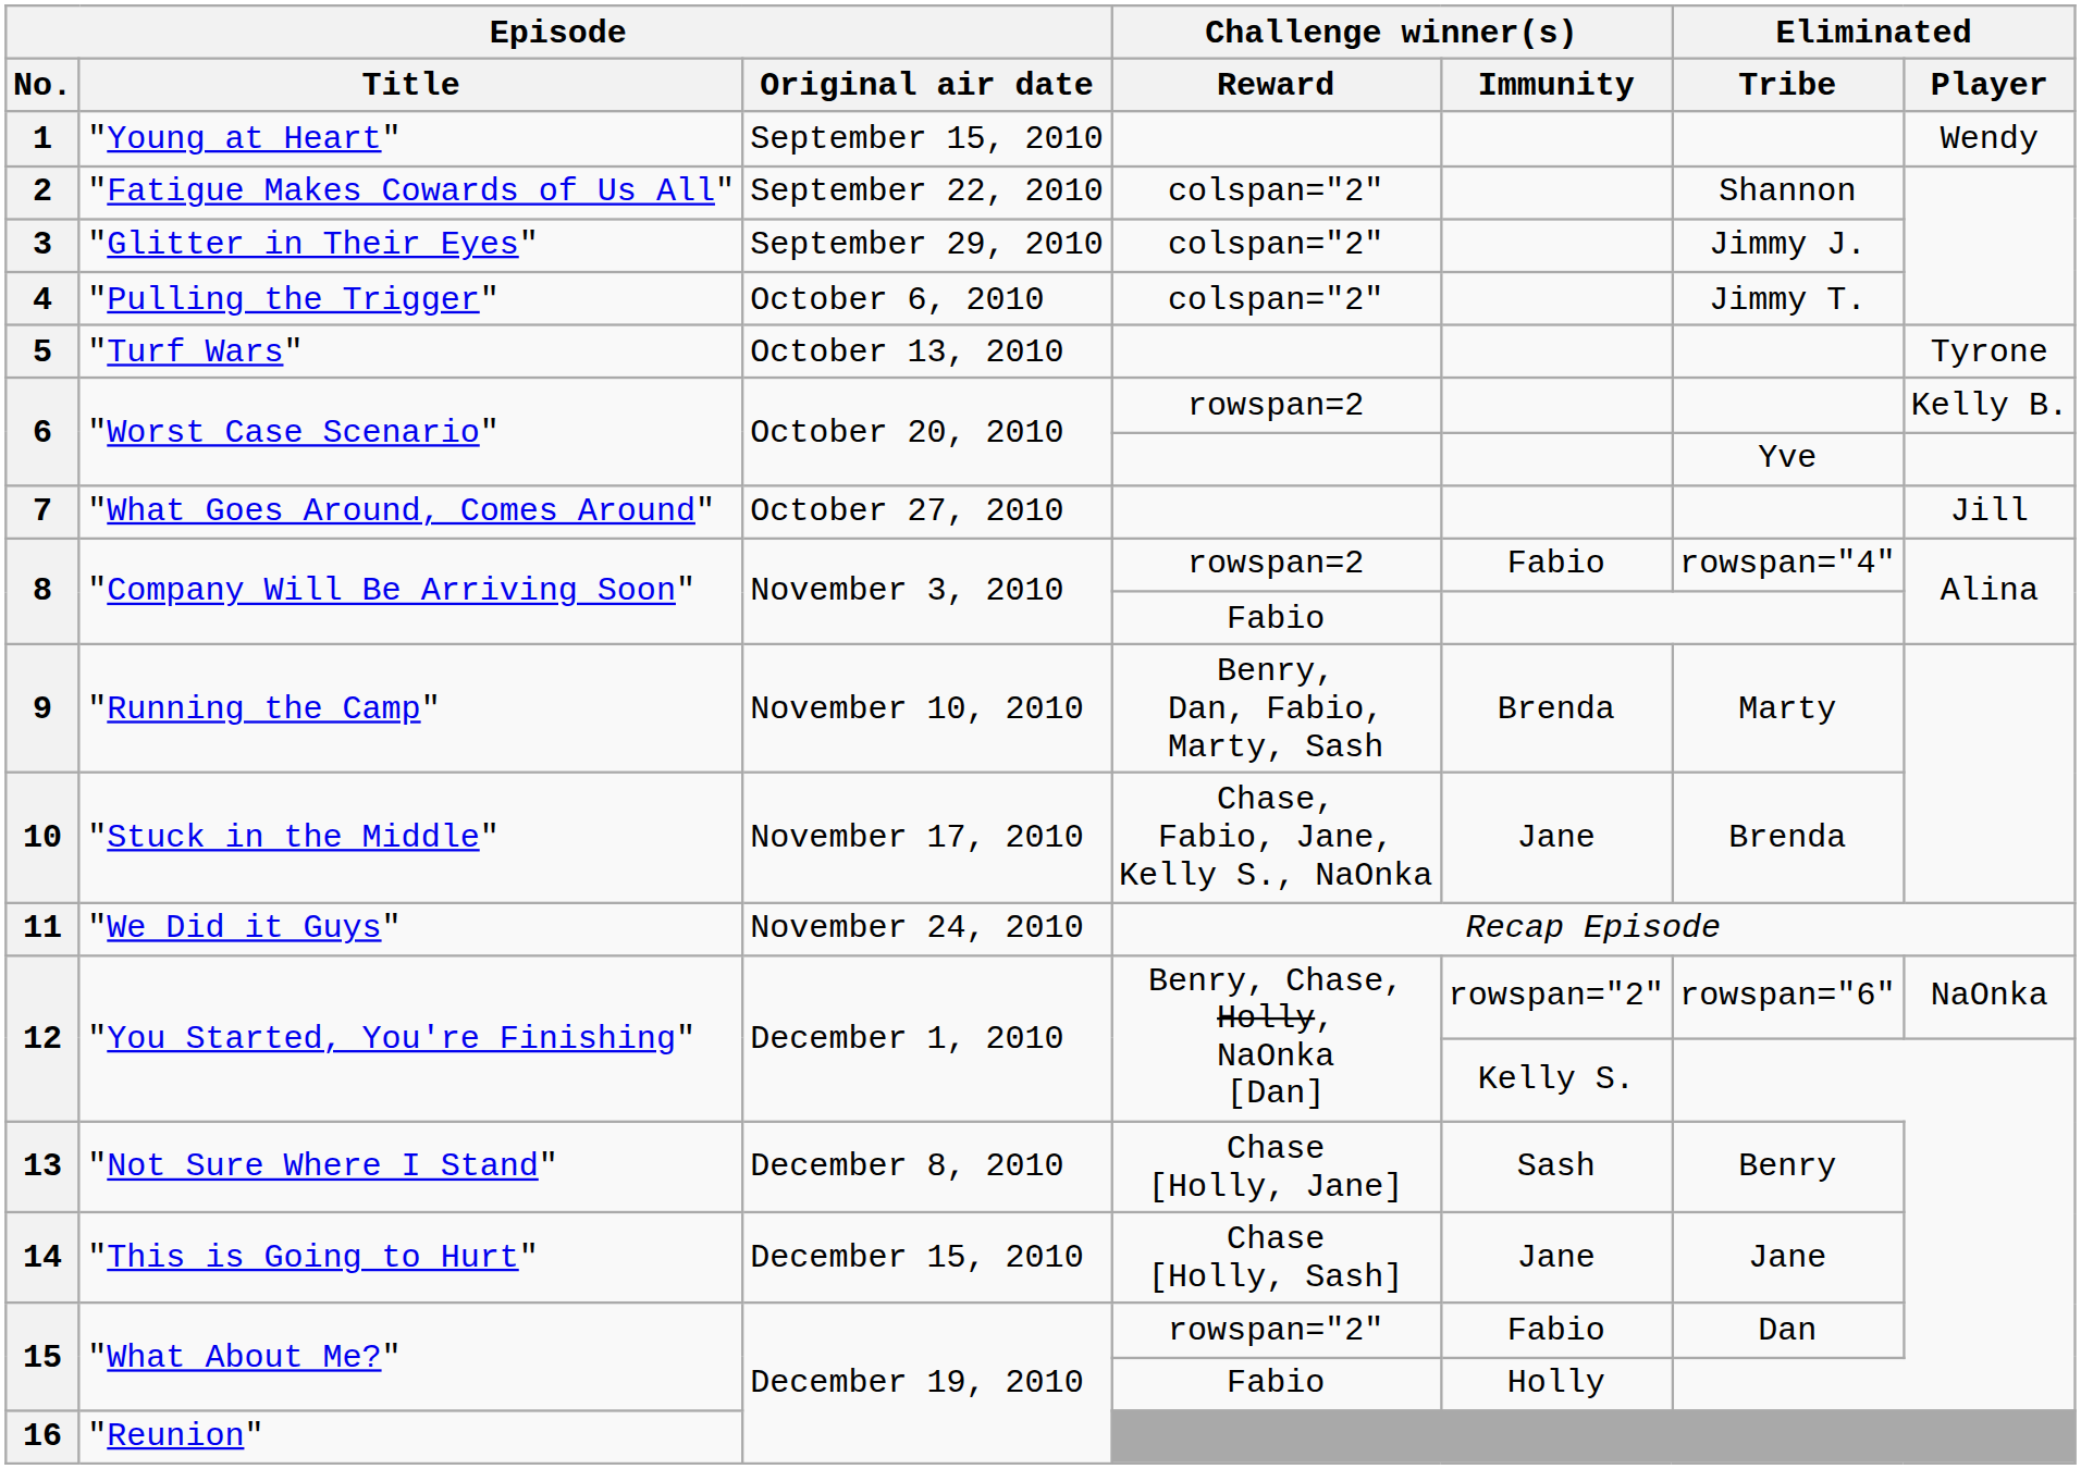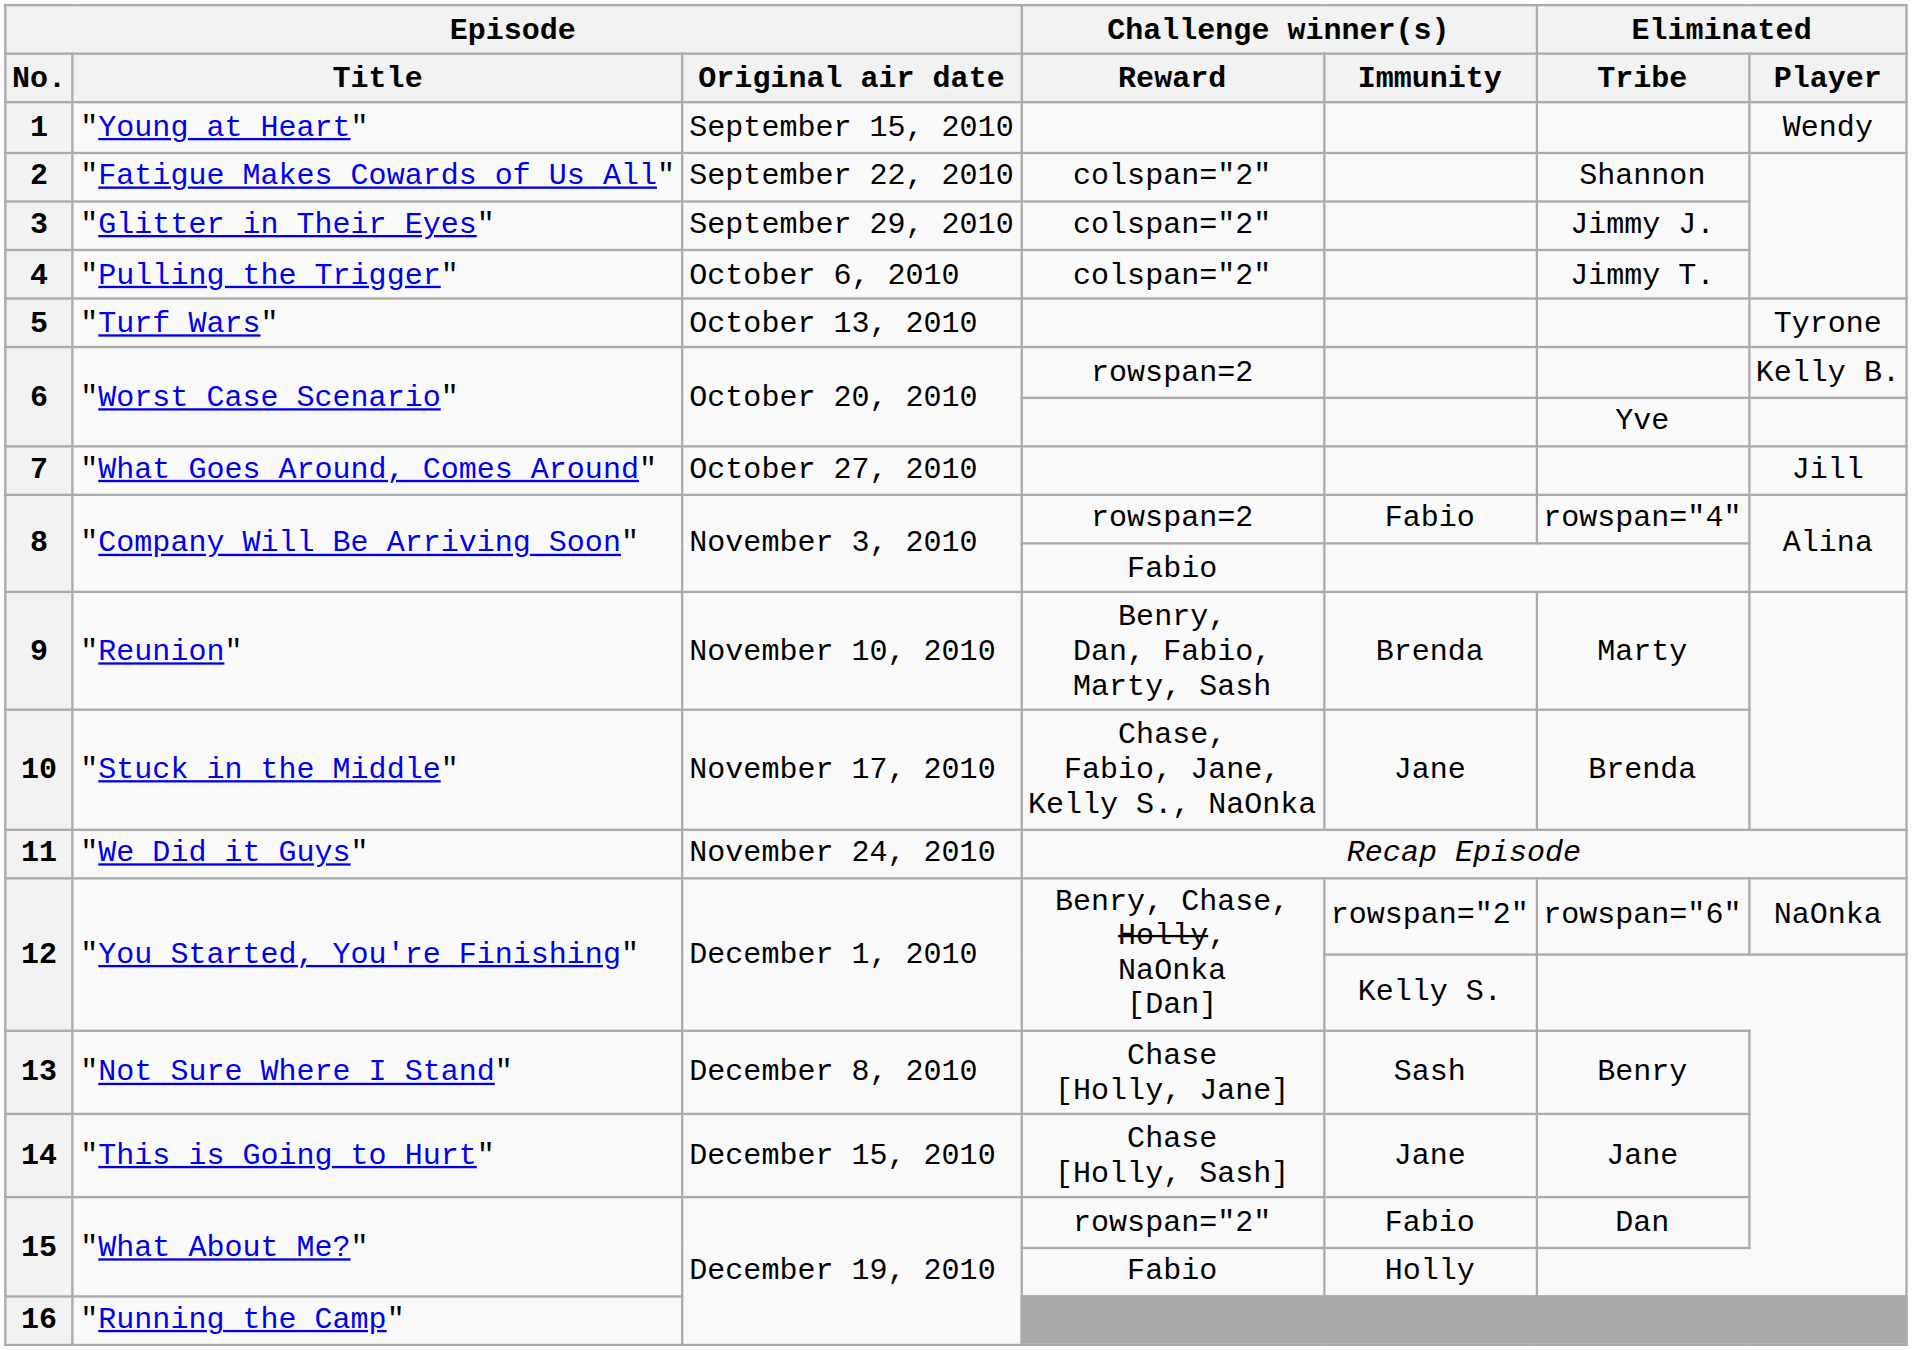9 | Episode / Title: "Running the Camp" -> "Reunion"
16 | Episode / Title: "Reunion" -> "Running the Camp"
